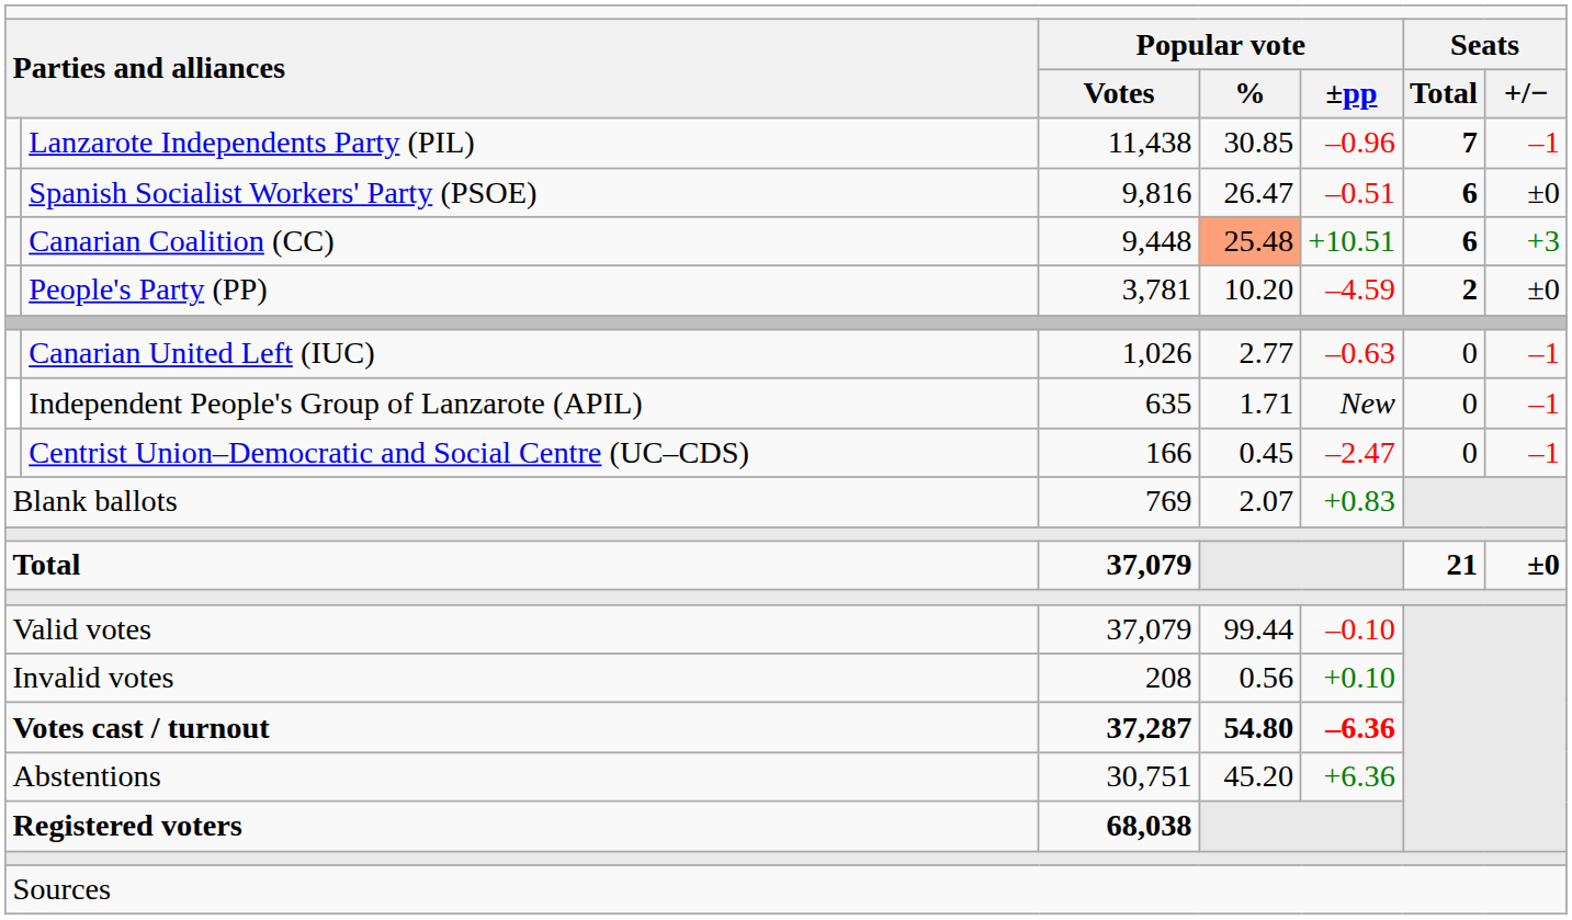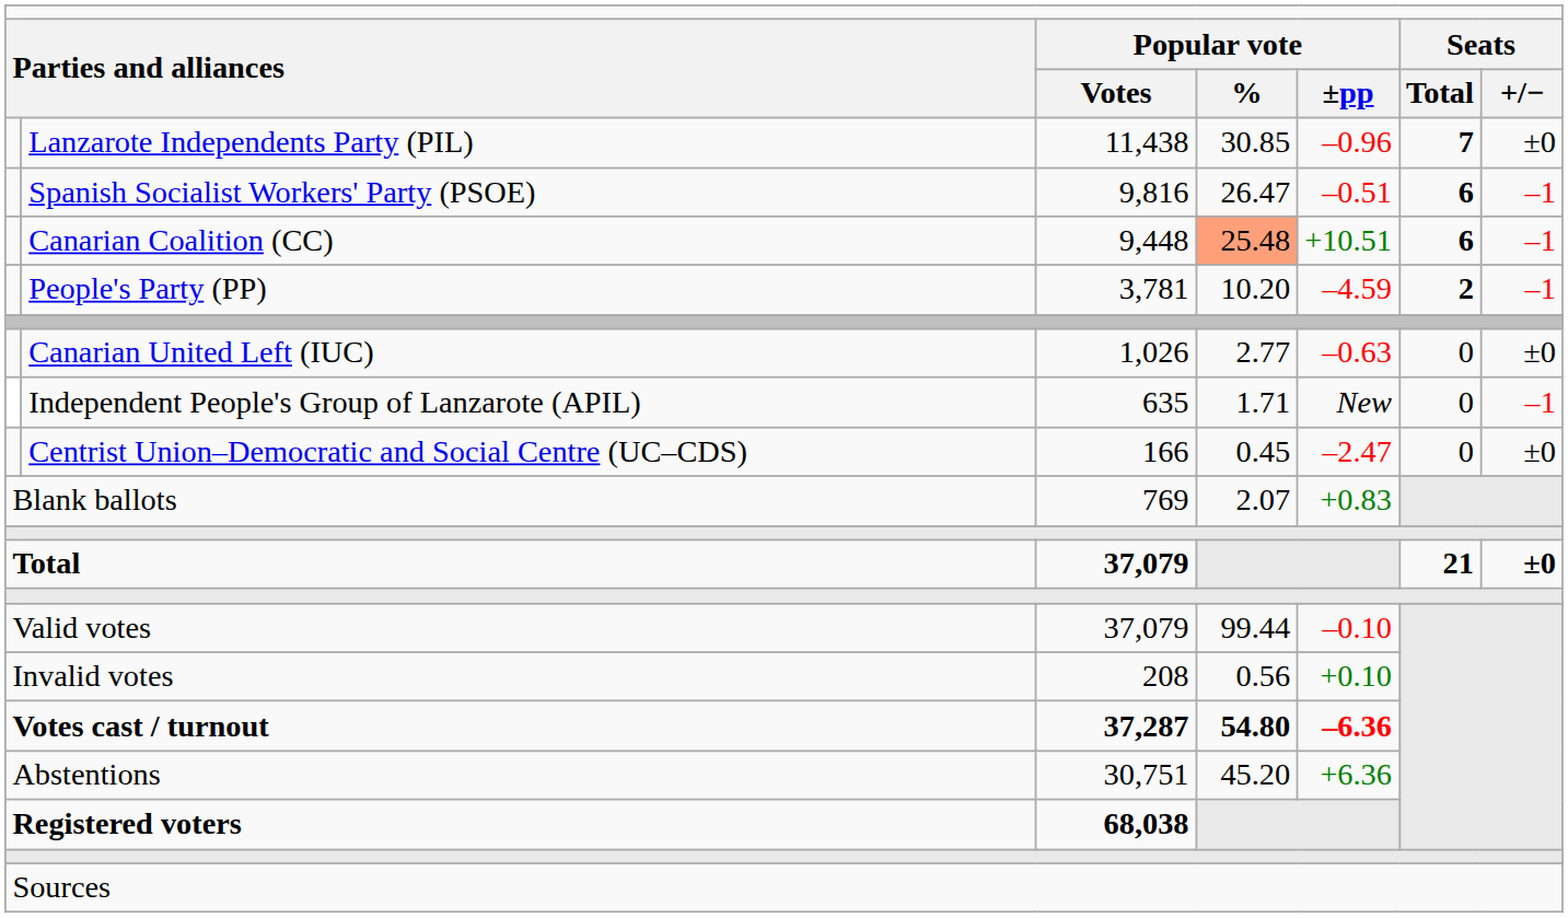Lanzarote Independents Party (PIL) | column 7: –1 -> ±0
Spanish Socialist Workers' Party (PSOE) | column 7: ±0 -> –1
Canarian Coalition (CC) | column 7: +3 -> –1
People's Party (PP) | column 7: ±0 -> –1
Canarian United Left (IUC) | column 7: –1 -> ±0
Centrist Union–Democratic and Social Centre (UC–CDS) | column 7: –1 -> ±0
